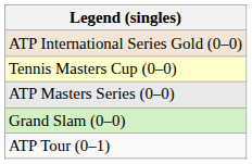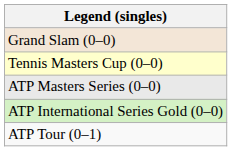row 2 | column 1: ATP International Series Gold (0–0) -> Grand Slam (0–0)
row 5 | column 1: Grand Slam (0–0) -> ATP International Series Gold (0–0)
